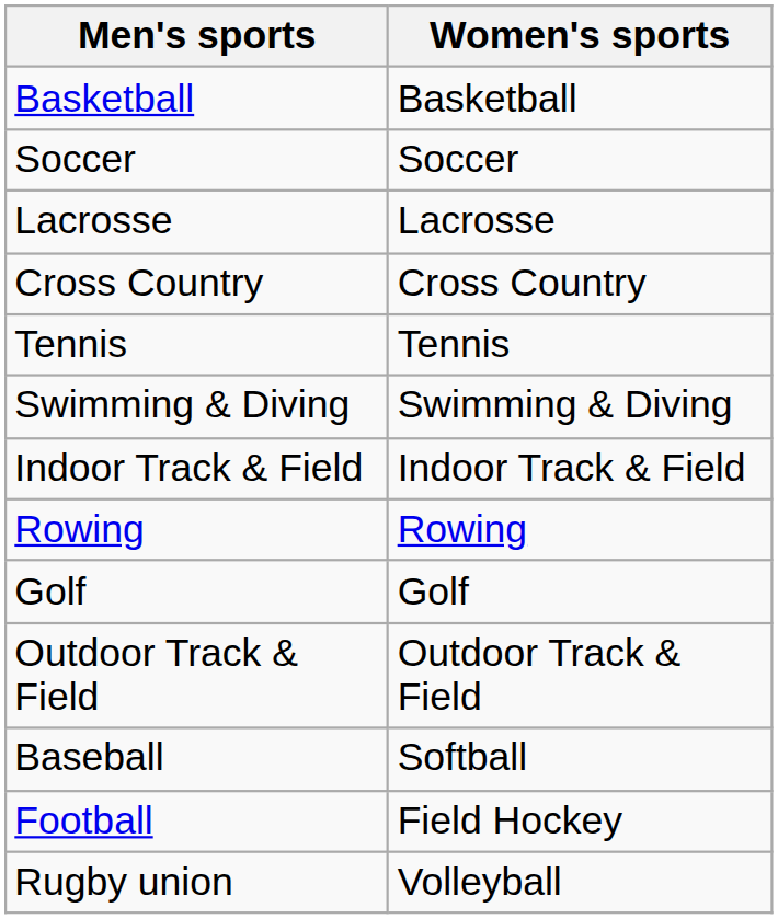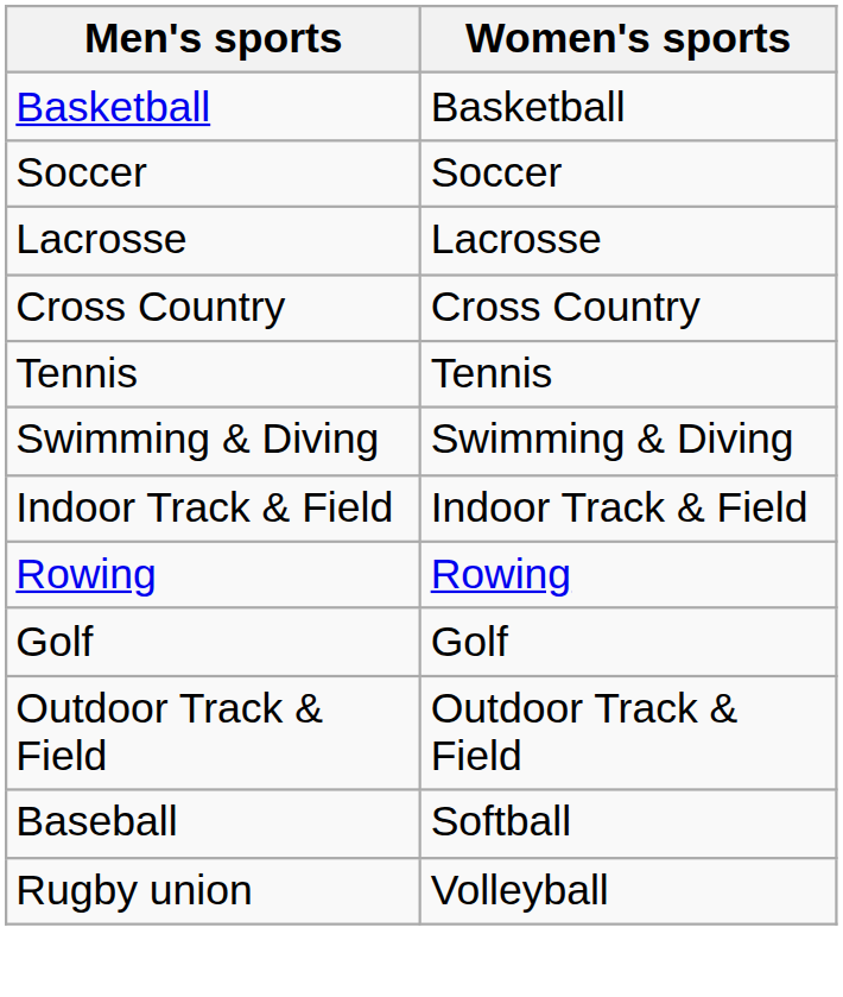- row: Football | Field Hockey
